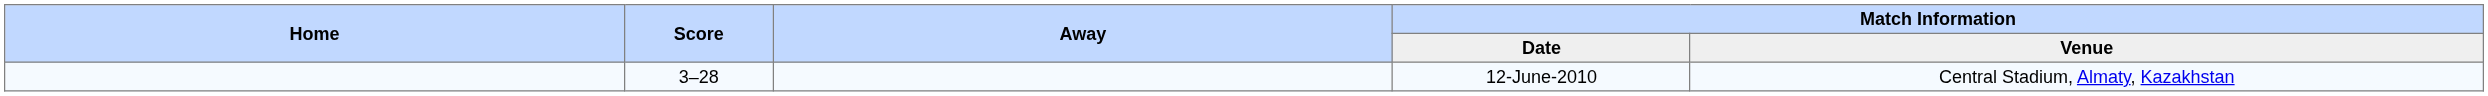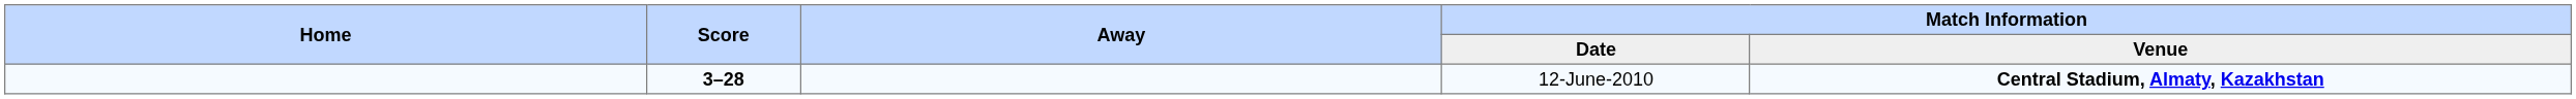12-June-2010 | Score: normal -> bold
12-June-2010 | Match Information / Venue: normal -> bold
